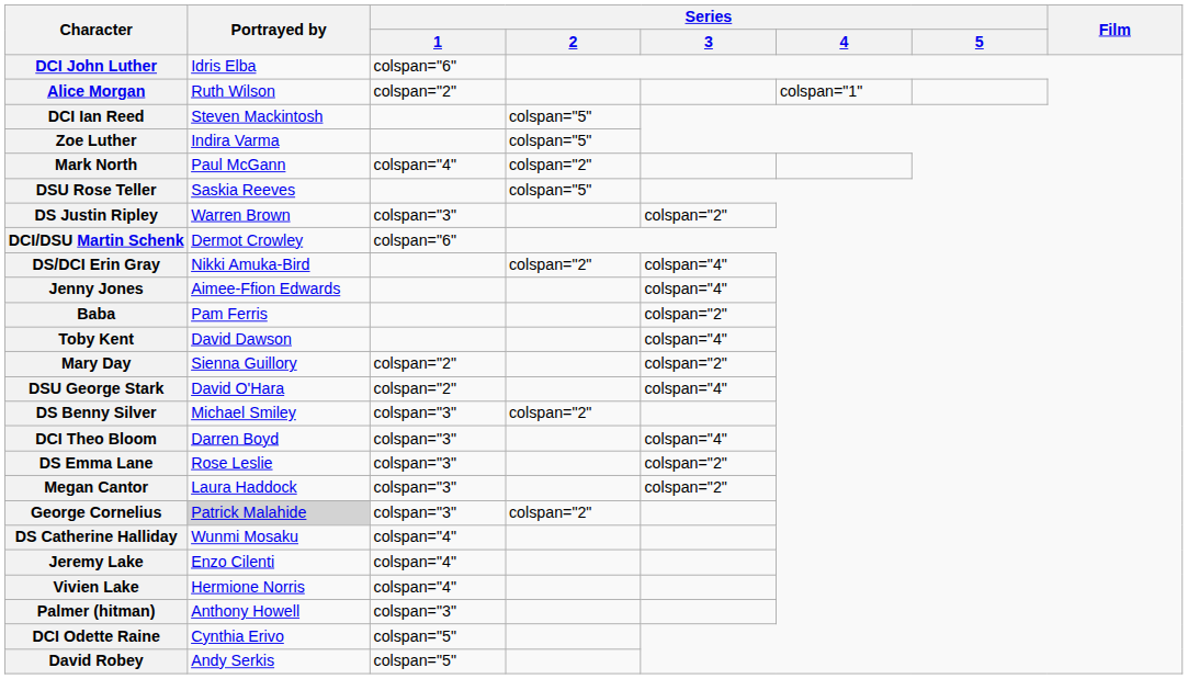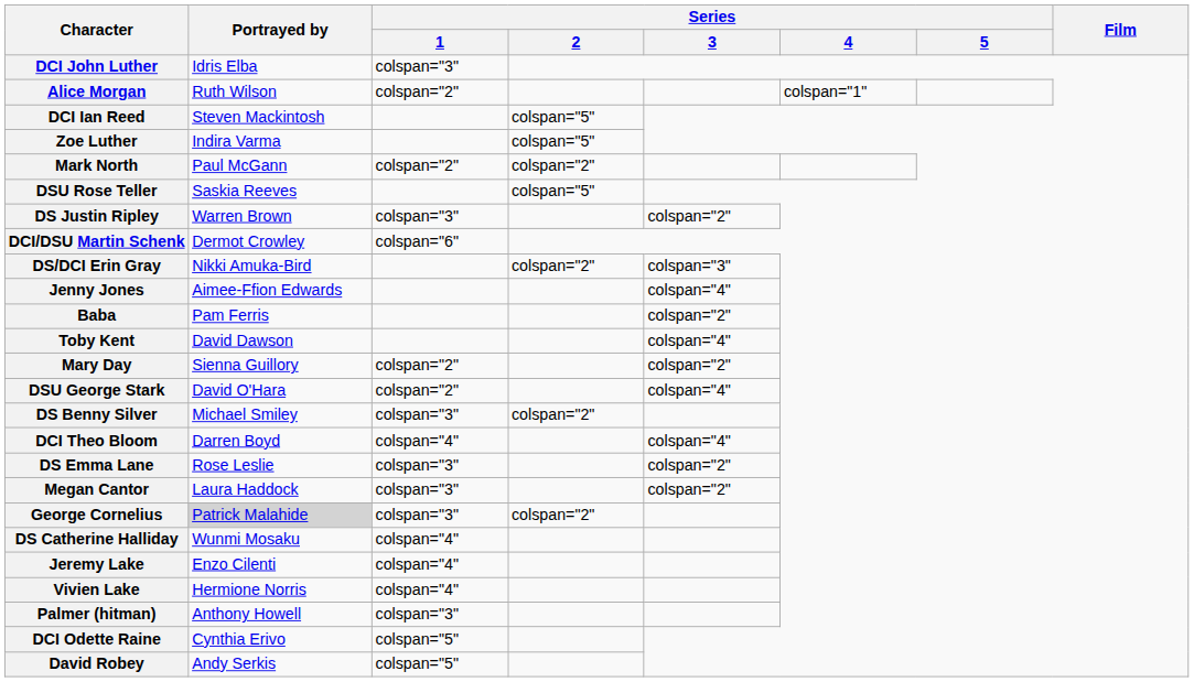DCI John Luther | Series / 1: colspan="6" -> colspan="3"
Mark North | Series / 1: colspan="4" -> colspan="2"
DS/DCI Erin Gray | Series / 3: colspan="4" -> colspan="3"
DCI Theo Bloom | Series / 1: colspan="3" -> colspan="4"
